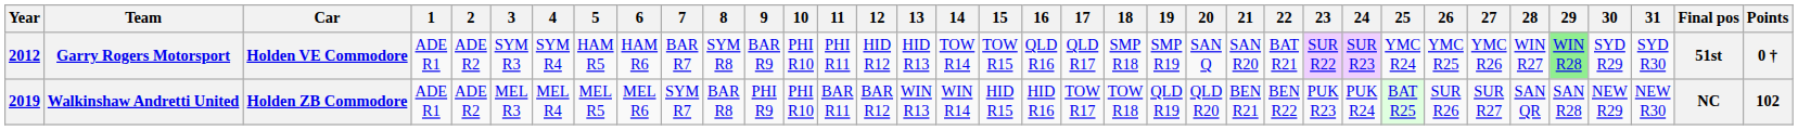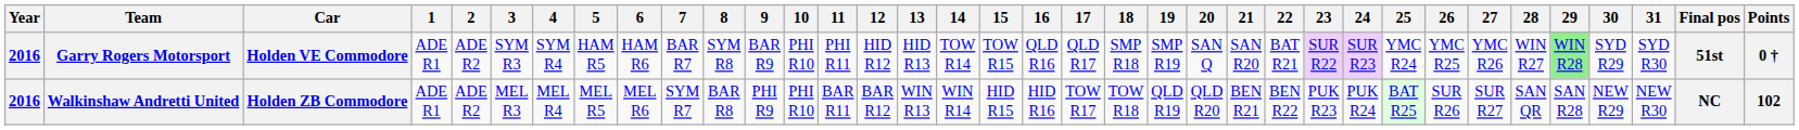Garry Rogers Motorsport | Year: 2012 -> 2016
Walkinshaw Andretti United | Year: 2019 -> 2016
